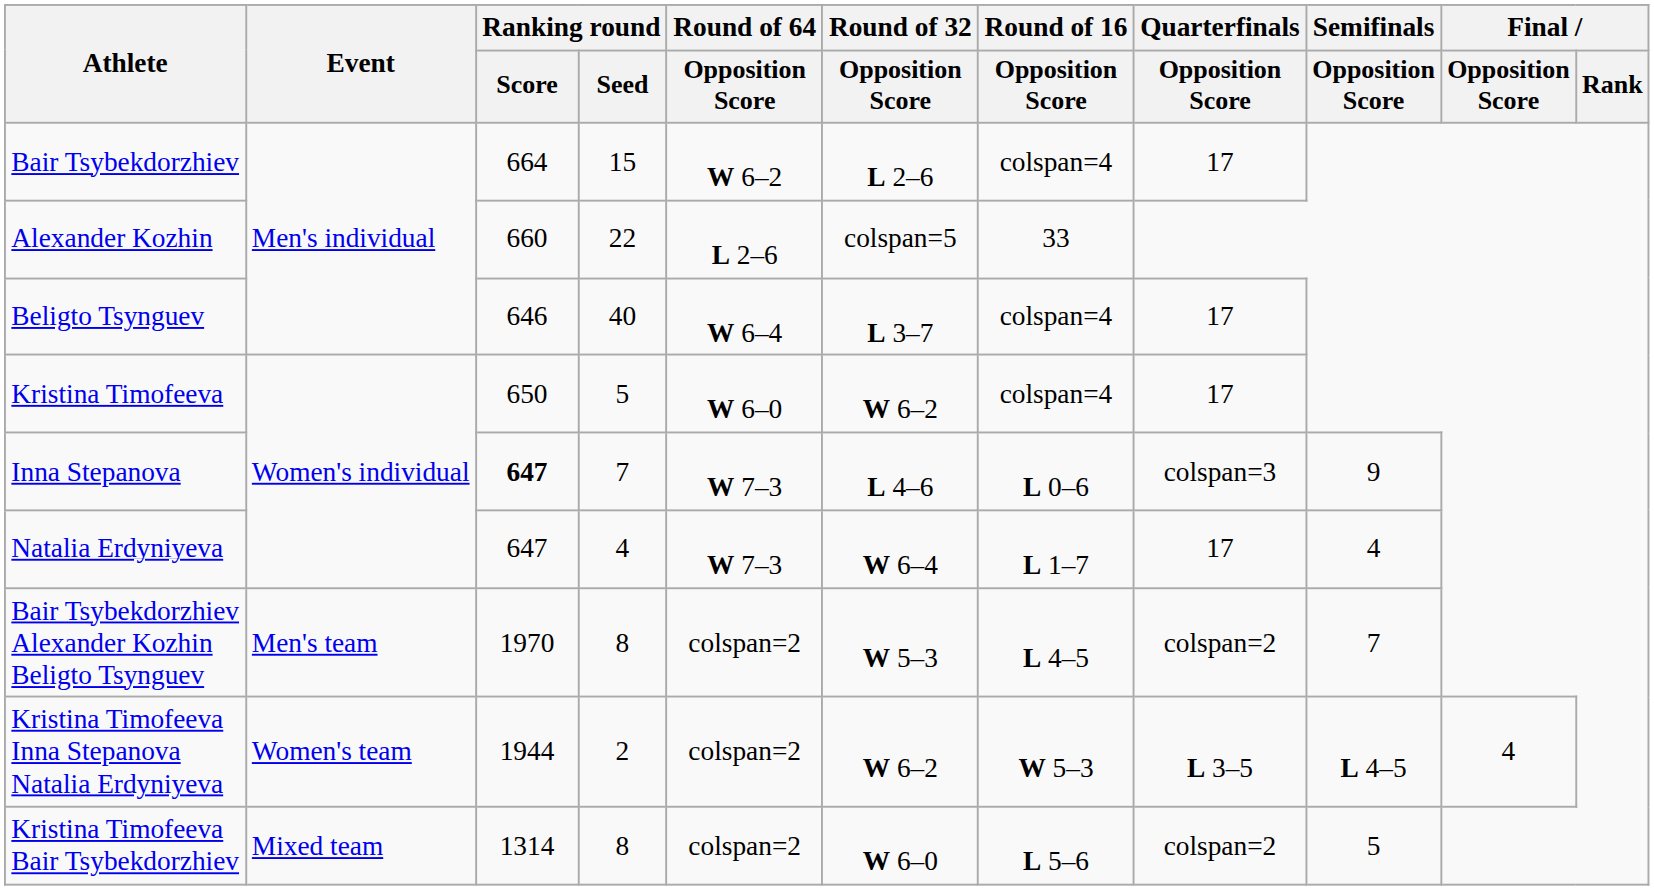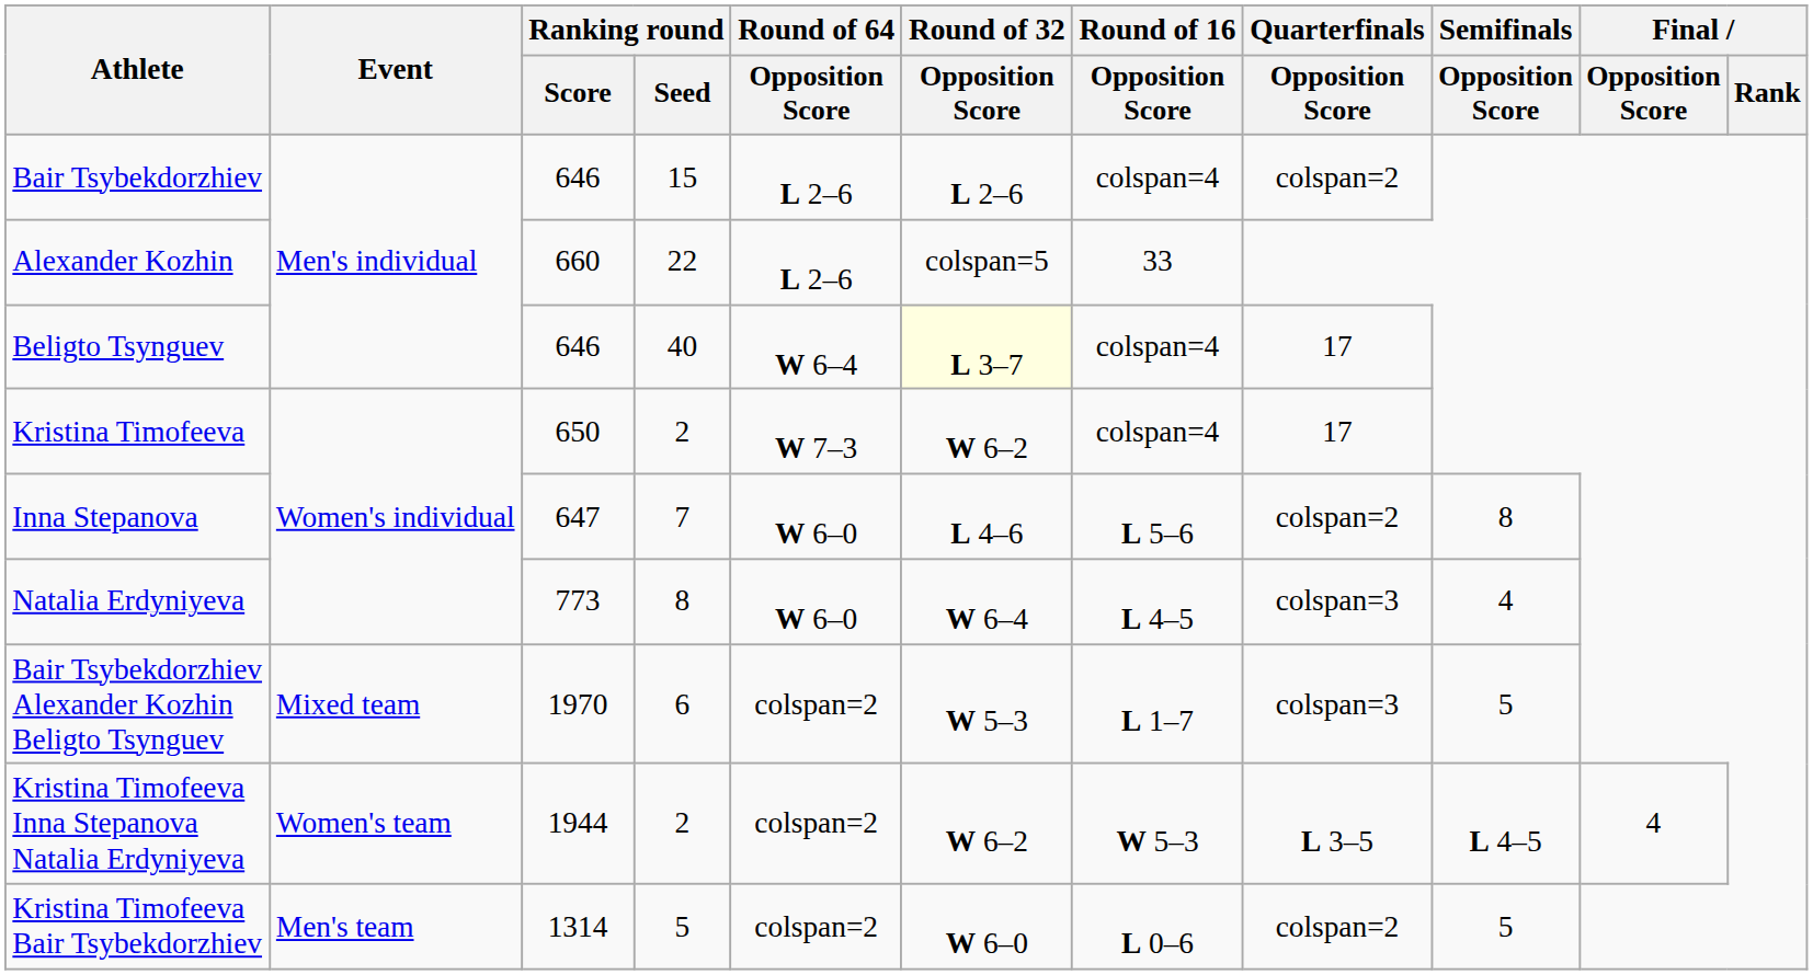Bair Tsybekdorzhiev | Ranking round / Score: 664 -> 646
Bair Tsybekdorzhiev | Round of 64 / Opposition Score: W 6–2 -> L 2–6
Bair Tsybekdorzhiev | Quarterfinals / Opposition Score: 17 -> colspan=2
Beligto Tsynguev | Round of 32 / Opposition Score: no background -> lightyellow background
Kristina Timofeeva | Ranking round / Seed: 5 -> 2
Kristina Timofeeva | Round of 64 / Opposition Score: W 6–0 -> W 7–3
Inna Stepanova | Ranking round / Score: bold -> normal
Inna Stepanova | Round of 64 / Opposition Score: W 7–3 -> W 6–0
Inna Stepanova | Round of 16 / Opposition Score: L 0–6 -> L 5–6
Inna Stepanova | Quarterfinals / Opposition Score: colspan=3 -> colspan=2
Inna Stepanova | Semifinals / Opposition Score: 9 -> 8
Natalia Erdyniyeva | Ranking round / Score: 647 -> 773
Natalia Erdyniyeva | Ranking round / Seed: 4 -> 8
Natalia Erdyniyeva | Round of 64 / Opposition Score: W 7–3 -> W 6–0
Natalia Erdyniyeva | Round of 16 / Opposition Score: L 1–7 -> L 4–5
Natalia Erdyniyeva | Quarterfinals / Opposition Score: 17 -> colspan=3
Bair Tsybekdorzhiev Alexander Kozhin Beligto Tsynguev | Event: Men's team -> Mixed team
Bair Tsybekdorzhiev Alexander Kozhin Beligto Tsynguev | Ranking round / Seed: 8 -> 6
Bair Tsybekdorzhiev Alexander Kozhin Beligto Tsynguev | Round of 16 / Opposition Score: L 4–5 -> L 1–7
Bair Tsybekdorzhiev Alexander Kozhin Beligto Tsynguev | Quarterfinals / Opposition Score: colspan=2 -> colspan=3
Bair Tsybekdorzhiev Alexander Kozhin Beligto Tsynguev | Semifinals / Opposition Score: 7 -> 5
Kristina Timofeeva Bair Tsybekdorzhiev | Event: Mixed team -> Men's team
Kristina Timofeeva Bair Tsybekdorzhiev | Ranking round / Seed: 8 -> 5
Kristina Timofeeva Bair Tsybekdorzhiev | Round of 16 / Opposition Score: L 5–6 -> L 0–6
